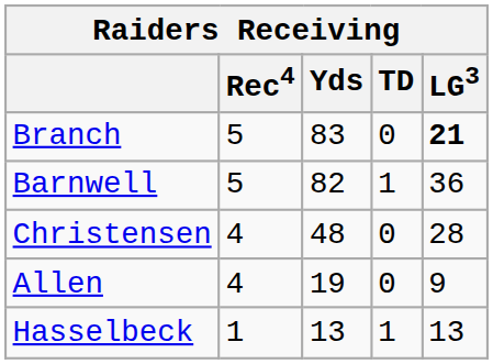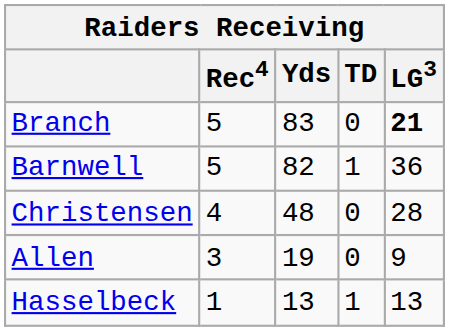Allen | Rec4: 4 -> 3
